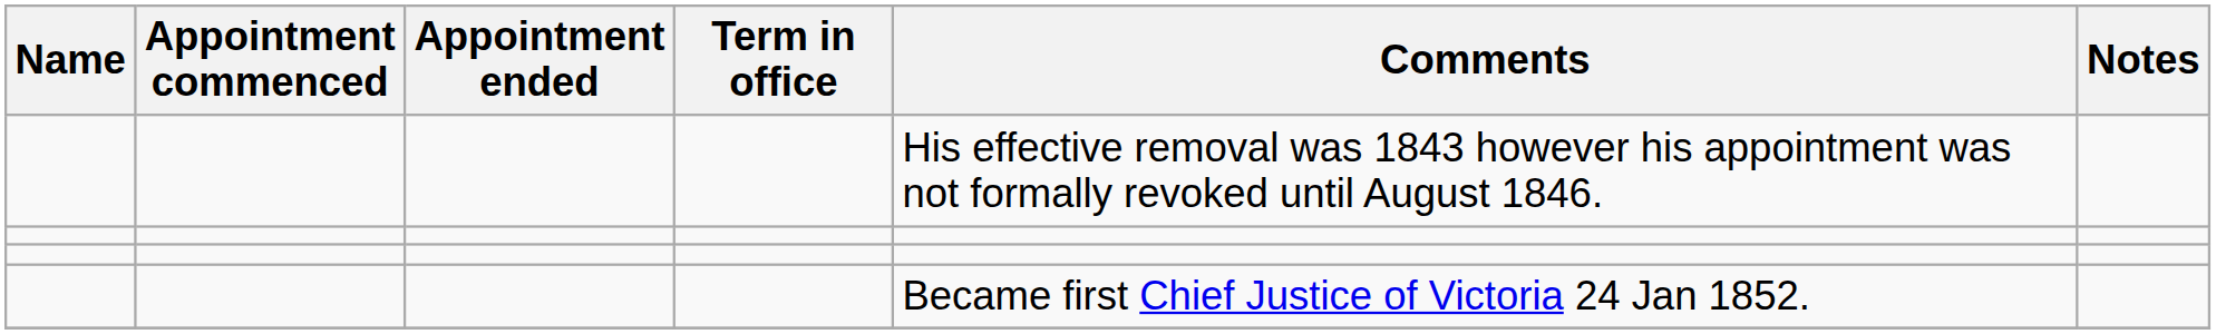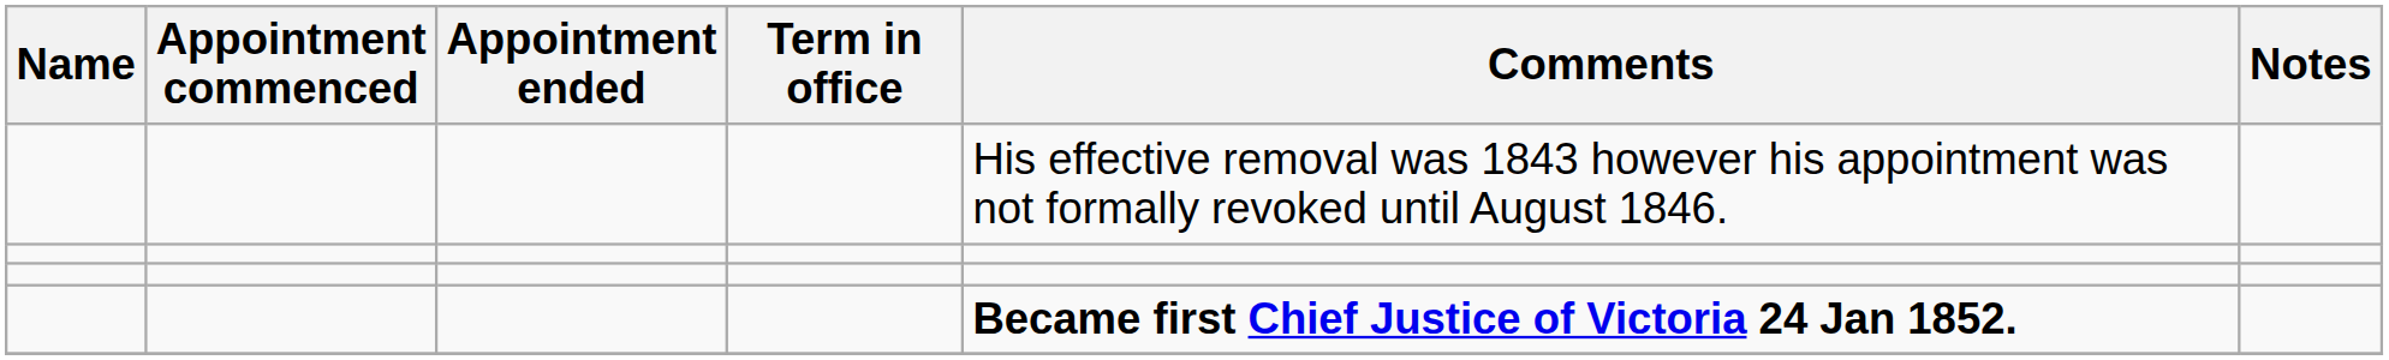row 5 | Comments: normal -> bold
